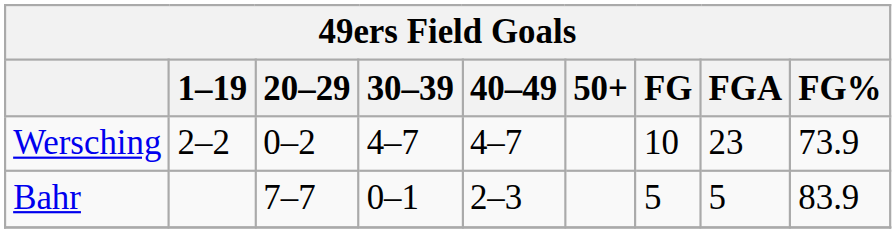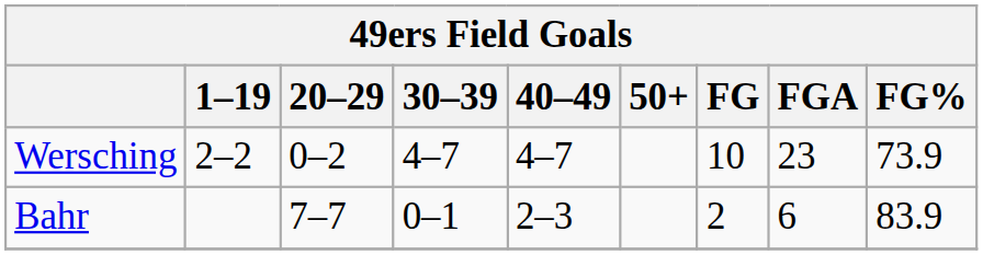Bahr | FG: 5 -> 2
Bahr | FGA: 5 -> 6
